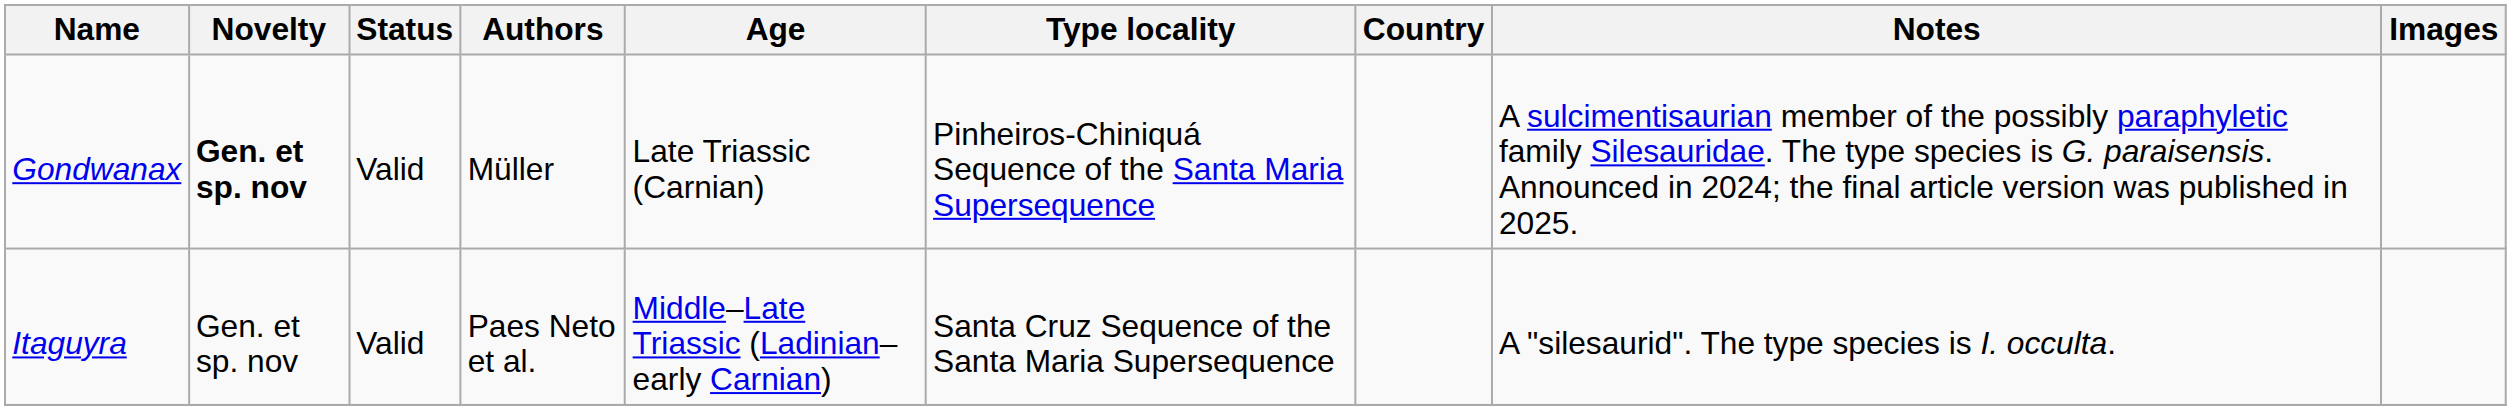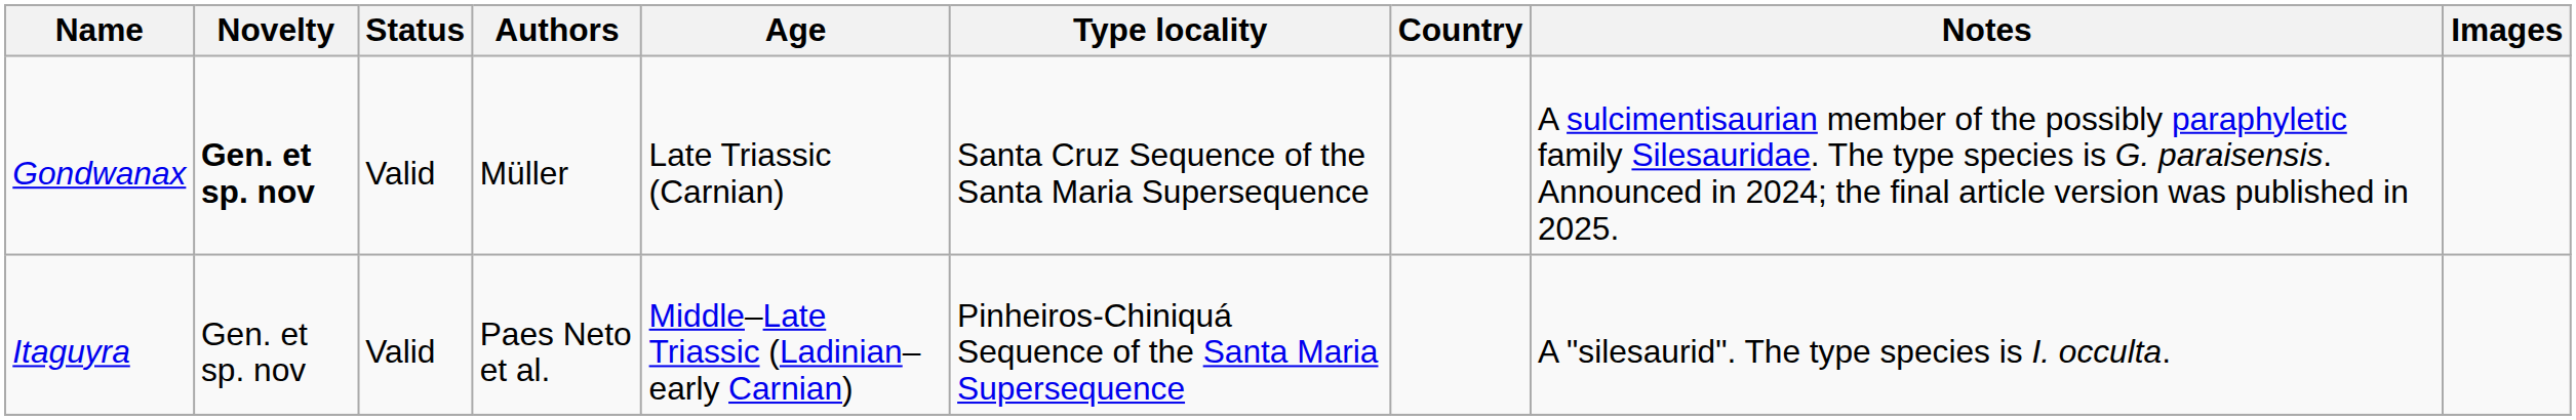Gondwanax | Type locality: Pinheiros-Chiniquá Sequence of the Santa Maria Supersequence -> Santa Cruz Sequence of the Santa Maria Supersequence
Itaguyra | Type locality: Santa Cruz Sequence of the Santa Maria Supersequence -> Pinheiros-Chiniquá Sequence of the Santa Maria Supersequence
